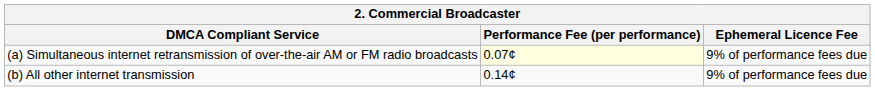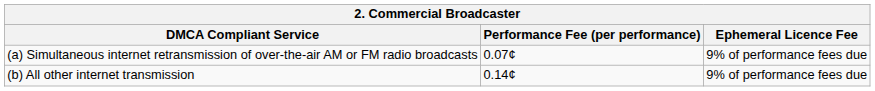row 3 | Performance Fee (per performance): lightyellow background -> no background
